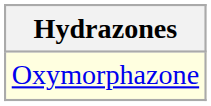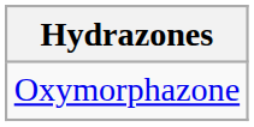Oxymorphazone | column 1: lightyellow background -> no background
